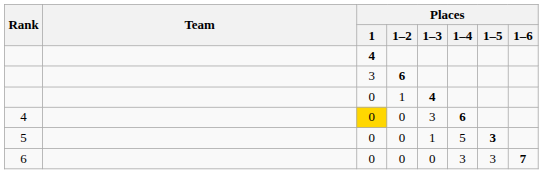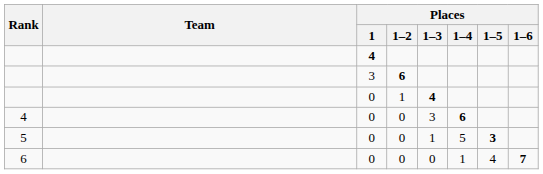row 6 | Places / 1: gold background -> no background
row 8 | Places / 1–4: 3 -> 1
row 8 | Places / 1–5: 3 -> 4
